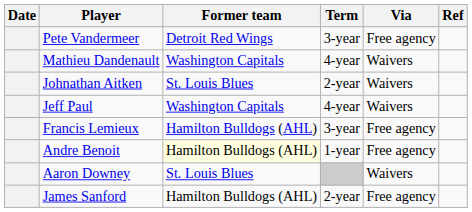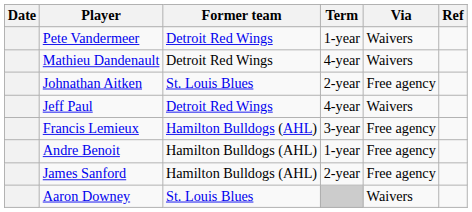Pete Vandermeer | Term: 3-year -> 1-year
Pete Vandermeer | Via: Free agency -> Waivers
Mathieu Dandenault | Former team: Washington Capitals -> Detroit Red Wings
Johnathan Aitken | Via: Waivers -> Free agency
Jeff Paul | Former team: Washington Capitals -> Detroit Red Wings
Andre Benoit | Former team: lightyellow background -> no background
rows swapped: Aaron Downey <-> James Sanford
